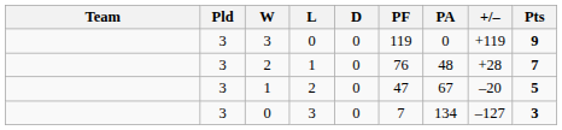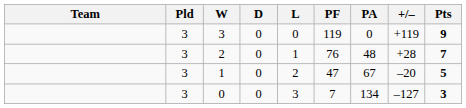columns swapped: D <-> L
